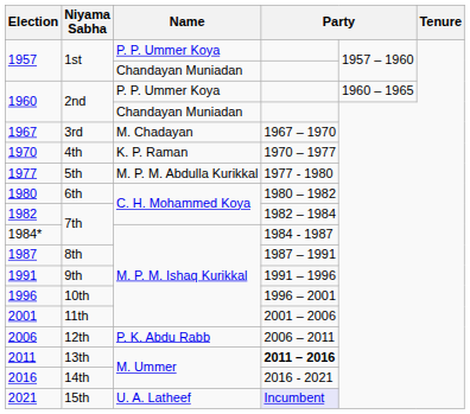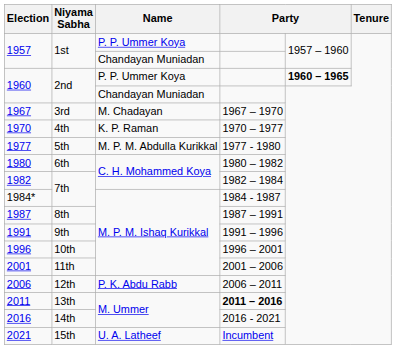1960 / P. P. Ummer Koya | column 5: normal -> bold
2021 | column 4: lavender background -> no background
